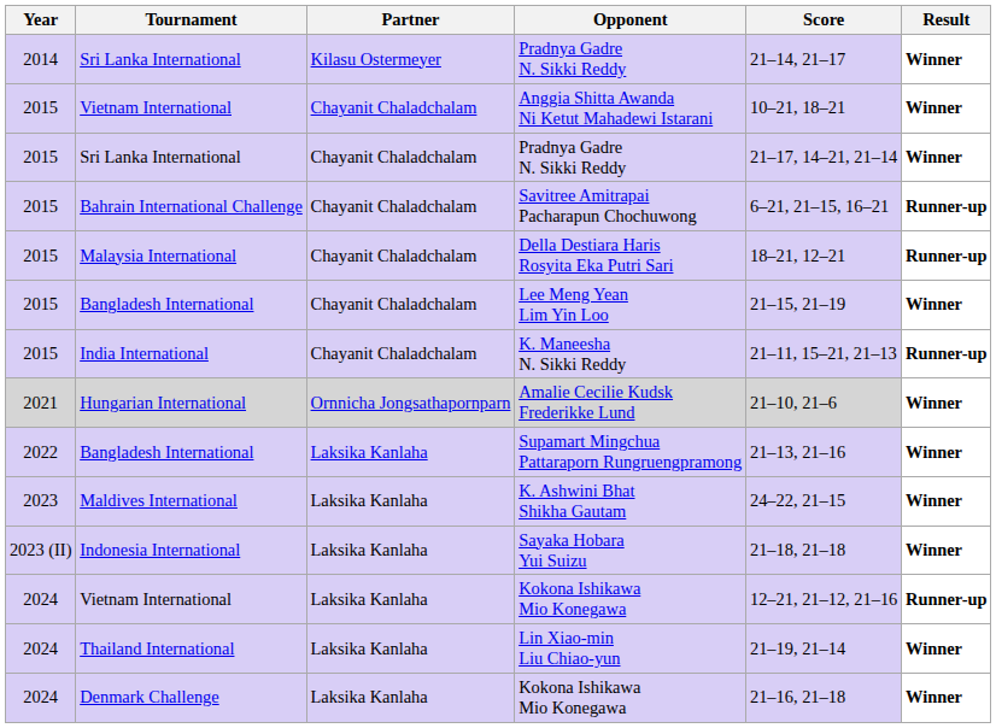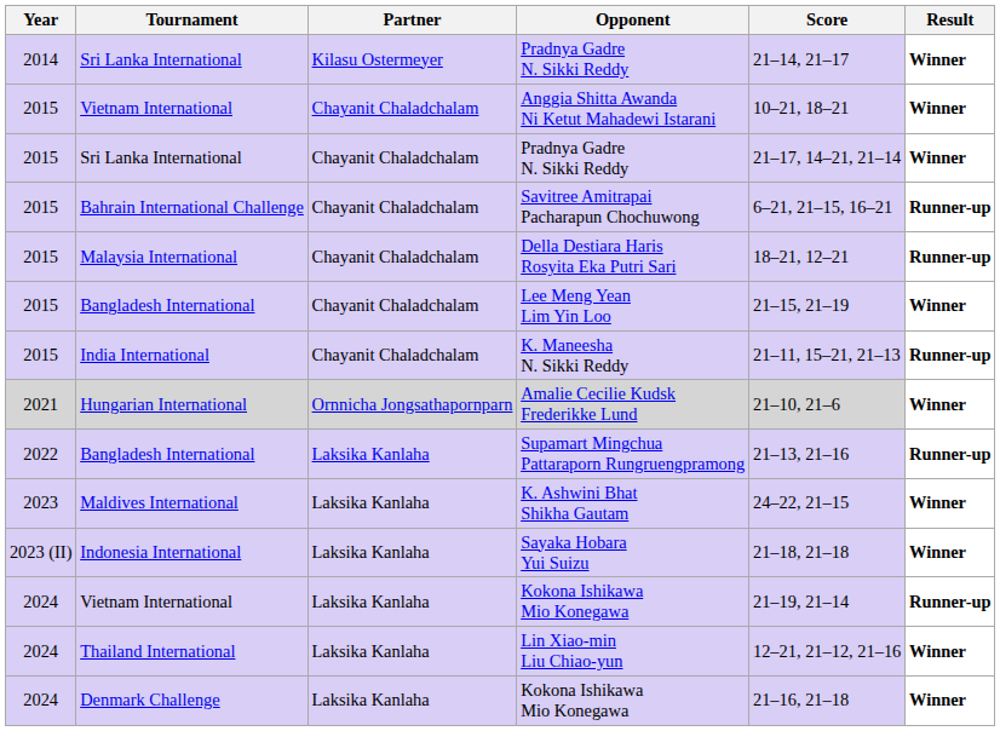Supamart Mingchua Pattaraporn Rungruengpramong | Result: Winner -> Runner-up
Vietnam International / Kokona Ishikawa Mio Konegawa | Score: 12–21, 21–12, 21–16 -> 21–19, 21–14
Lin Xiao-min Liu Chiao-yun | Score: 21–19, 21–14 -> 12–21, 21–12, 21–16
